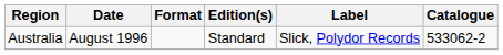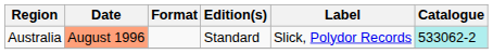Australia | Date: no background -> lightsalmon background
Australia | Catalogue: no background -> paleturquoise background
